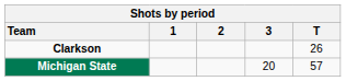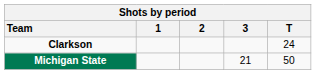Clarkson | T: 26 -> 24
Michigan State | 3: 20 -> 21
Michigan State | T: 57 -> 50
